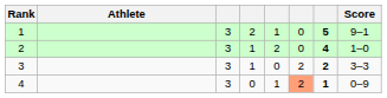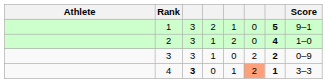columns swapped: Rank <-> Athlete
row 4 | Score: 3–3 -> 0–9
row 5 | column 3: normal -> bold
row 5 | Score: 0–9 -> 3–3
